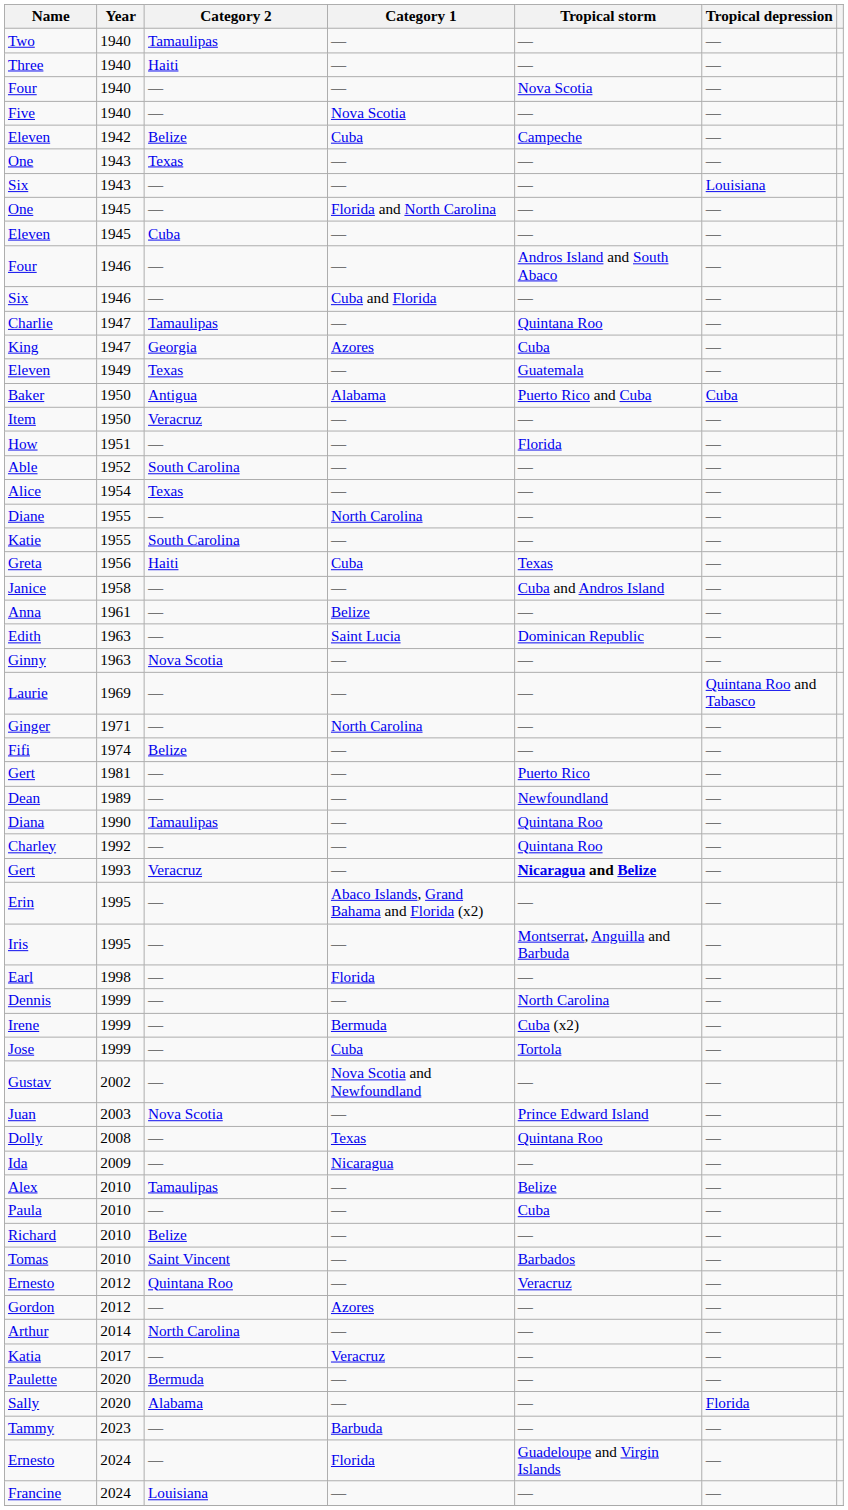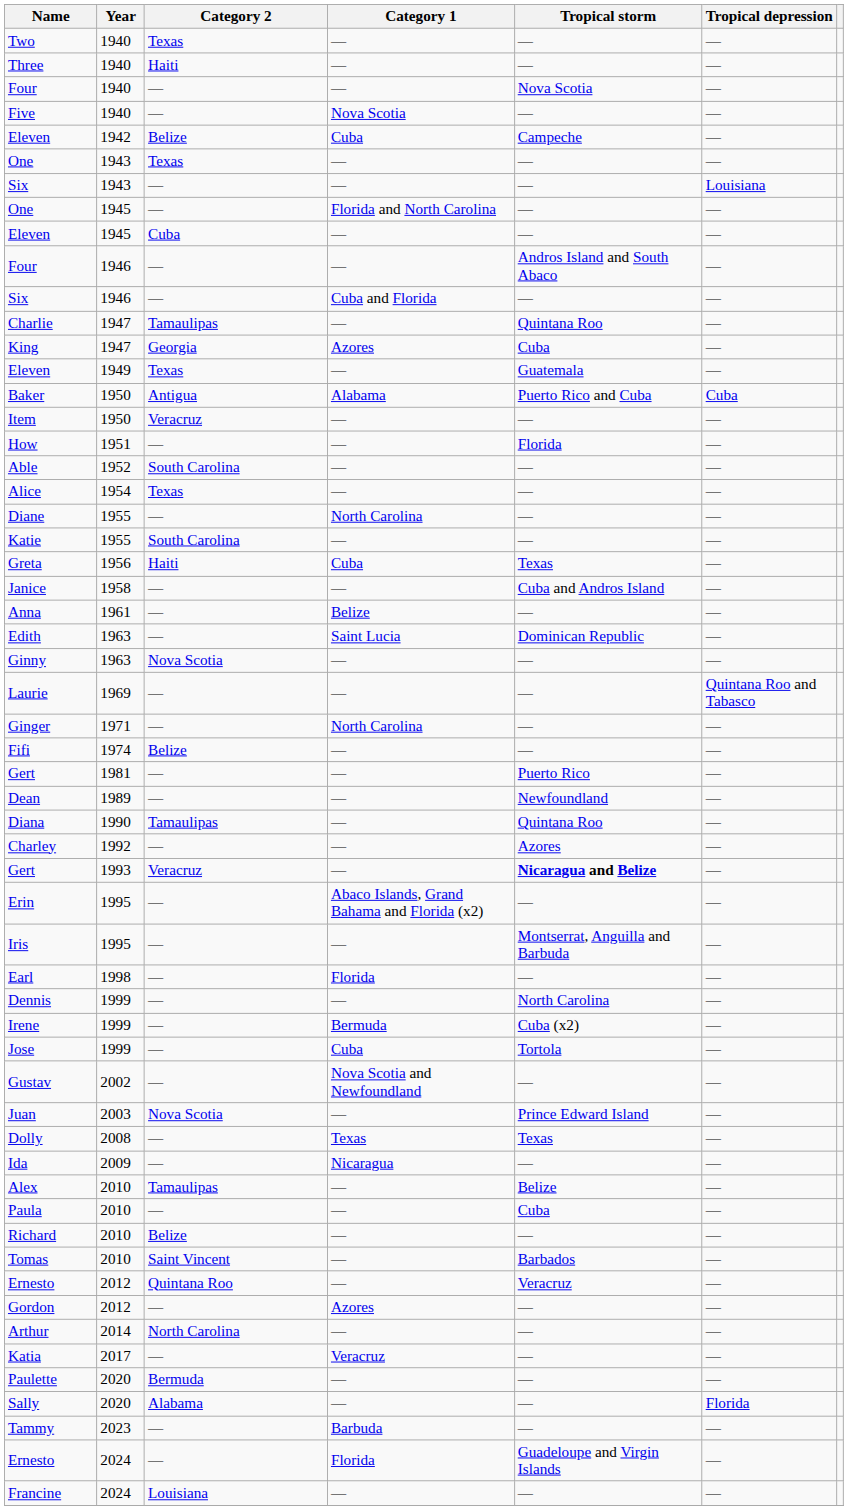Two | Category 2: Tamaulipas -> Texas
Charley | Tropical storm: Quintana Roo -> Azores
Dolly | Tropical storm: Quintana Roo -> Texas
